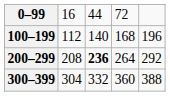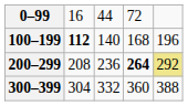100–199 | column 2: normal -> bold
200–299 | column 3: bold -> normal
200–299 | column 4: normal -> bold
200–299 | column 5: no background -> khaki background
